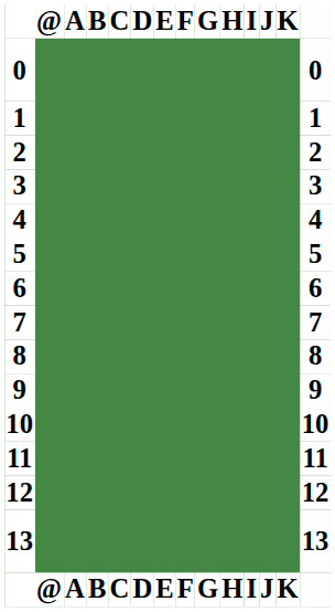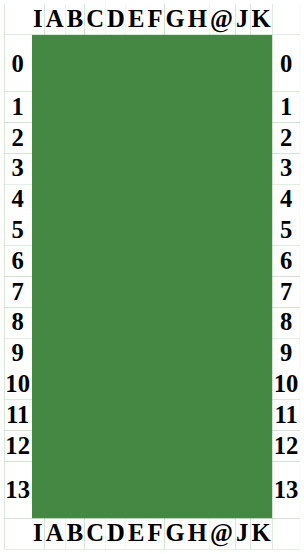columns swapped: @ <-> I
